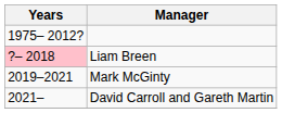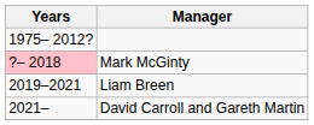row 3 | Manager: Liam Breen -> Mark McGinty
row 4 | Manager: Mark McGinty -> Liam Breen
